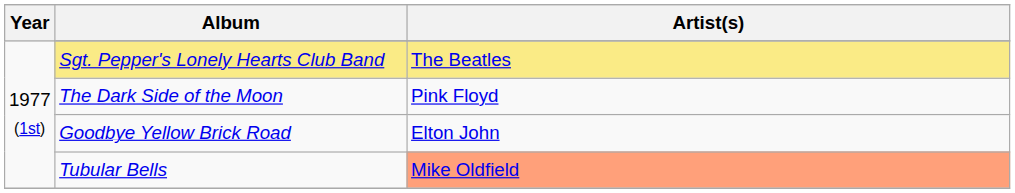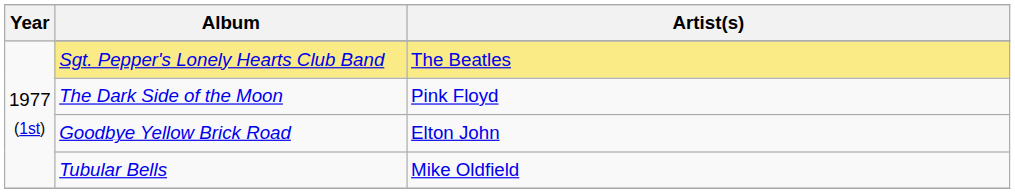Tubular Bells | Artist(s): lightsalmon background -> no background
